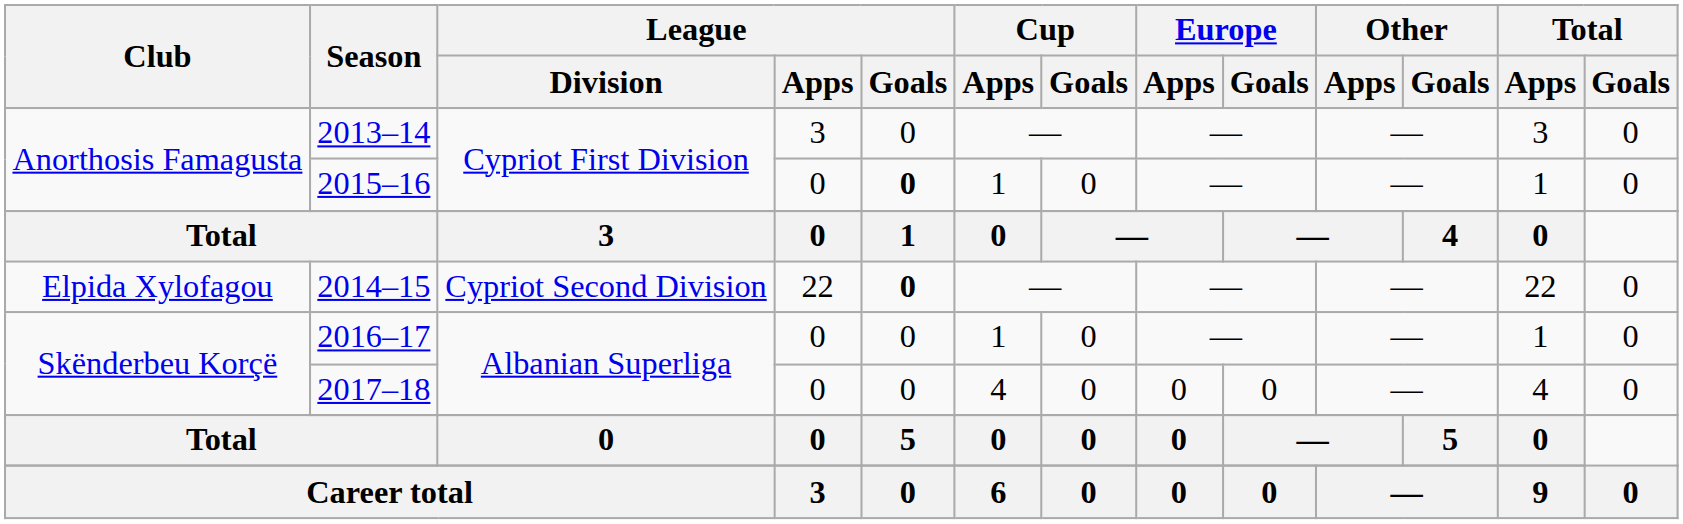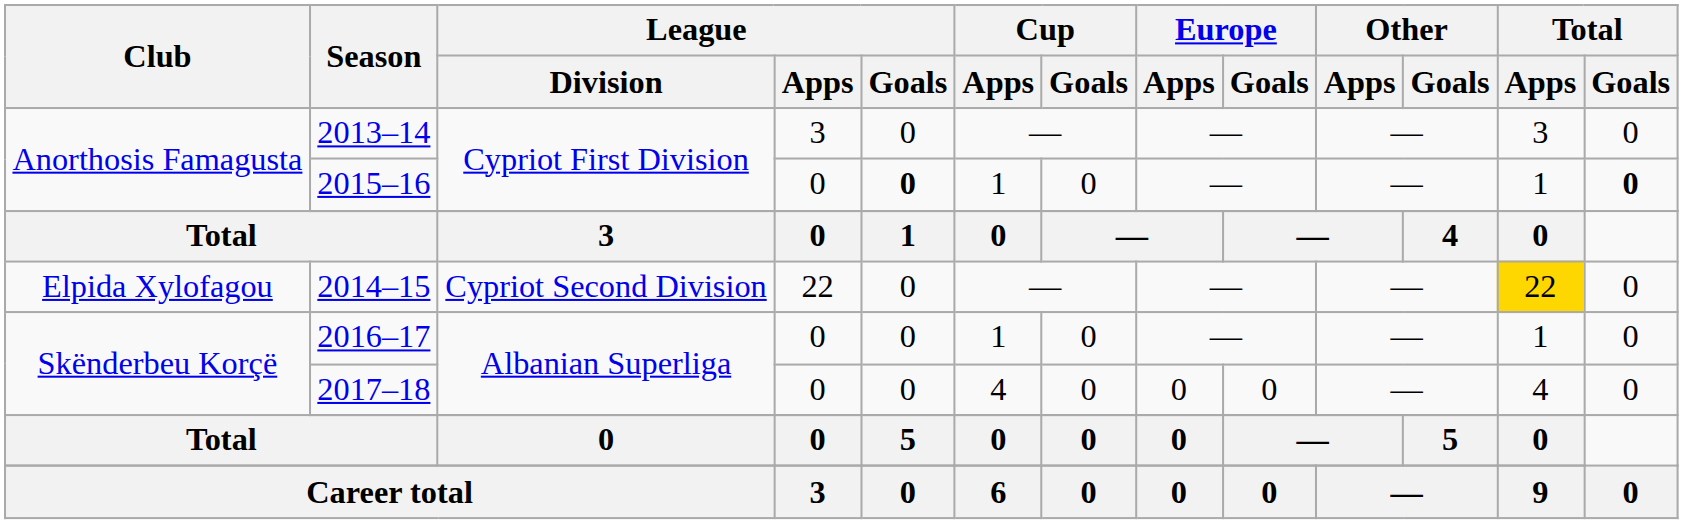2015–16 | Total / Goals: normal -> bold
2014–15 | League / Goals: bold -> normal
2014–15 | Total / Apps: no background -> gold background
